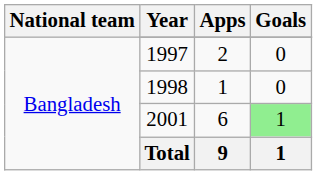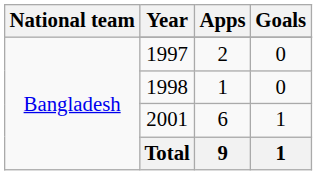2001 | Goals: lightgreen background -> no background
